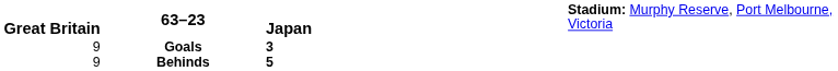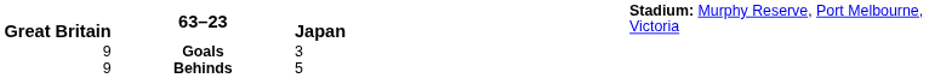9 9 | column 3: bold -> normal
